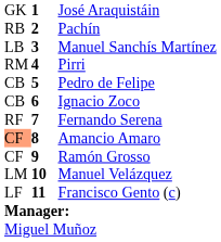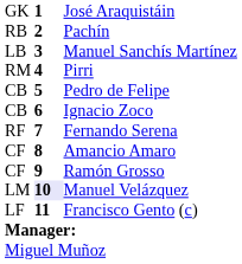Amancio Amaro | column 1: lightsalmon background -> no background
Manuel Velázquez | column 2: no background -> lavender background
